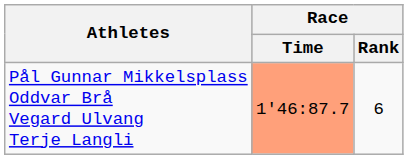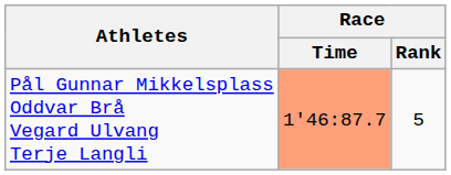row 3 | Race / Rank: 6 -> 5
